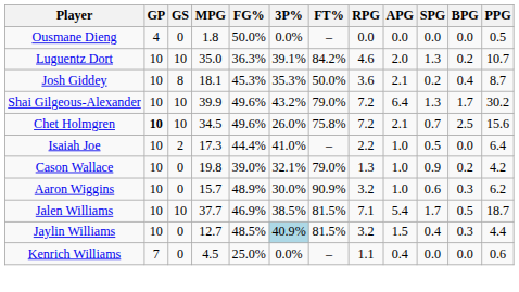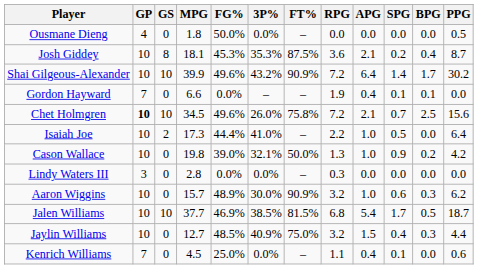- row: Luguentz Dort | 10 | 10 | 35.0 | 36.3% | 39.1% | 84.2% | 4.6 | 2.0 | 1.3 | 0.2 | 10.7
Josh Giddey | FT%: 50.0% -> 87.5%
Shai Gilgeous-Alexander | FT%: 79.0% -> 90.9%
Shai Gilgeous-Alexander | SPG: 1.3 -> 1.4
+ row: Gordon Hayward | 7 | 0 | 6.6 | 0.0% | – | – | 1.9 | 0.4 | 0.1 | 0.1 | 0.0
Cason Wallace | FT%: 79.0% -> 50.0%
+ row: Lindy Waters III | 3 | 0 | 2.8 | 0.0% | 0.0% | – | 0.3 | 0.0 | 0.0 | 0.0 | 0.0
Jalen Williams | RPG: 7.1 -> 6.8
Jaylin Williams | 3P%: lightblue background -> no background
Jaylin Williams | FT%: 81.5% -> 75.0%
Kenrich Williams | SPG: 0.0 -> 0.1
